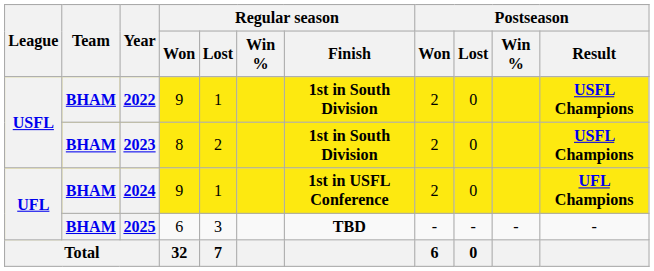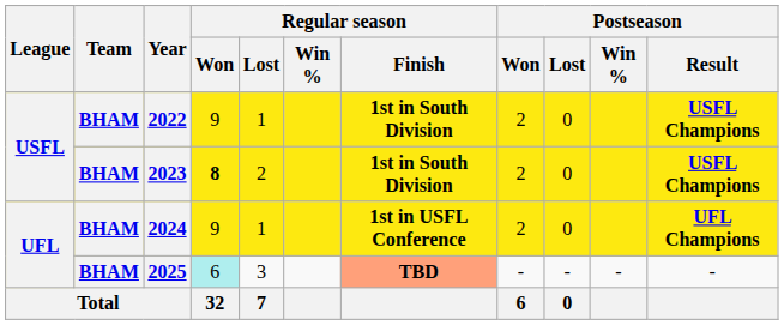2023 | Regular season / Won: normal -> bold
2025 | Regular season / Won: no background -> paleturquoise background
2025 | Regular season / Finish: no background -> lightsalmon background
